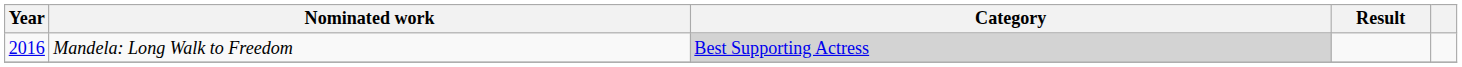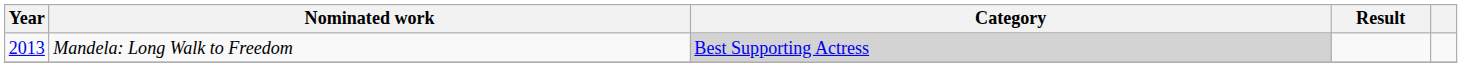Mandela: Long Walk to Freedom | Year: 2016 -> 2013
